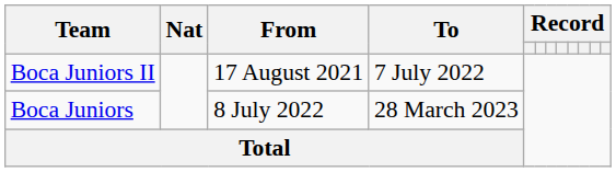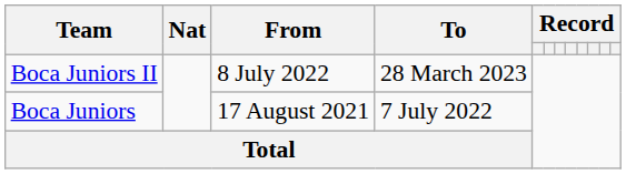Boca Juniors II | From: 17 August 2021 -> 8 July 2022
Boca Juniors II | To: 7 July 2022 -> 28 March 2023
Boca Juniors | From: 8 July 2022 -> 17 August 2021
Boca Juniors | To: 28 March 2023 -> 7 July 2022
